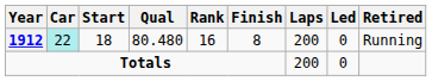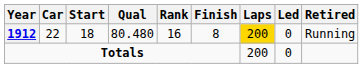1912 | Car: paleturquoise background -> no background
1912 | Laps: no background -> gold background
